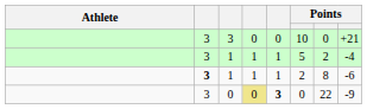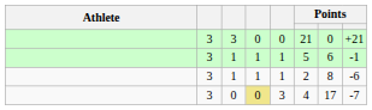row 3 | column 6: 10 -> 21
row 4 | column 7: 2 -> 6
row 4 | column 8: -4 -> -1
row 5 | column 2: bold -> normal
row 6 | column 5: bold -> normal
row 6 | column 6: 0 -> 4
row 6 | column 7: 22 -> 17
row 6 | column 8: -9 -> -7
